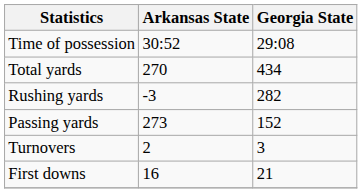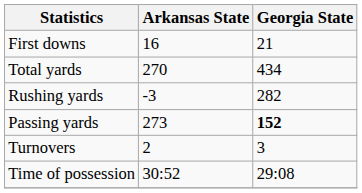rows swapped: First downs <-> Time of possession
Passing yards | Georgia State: normal -> bold
